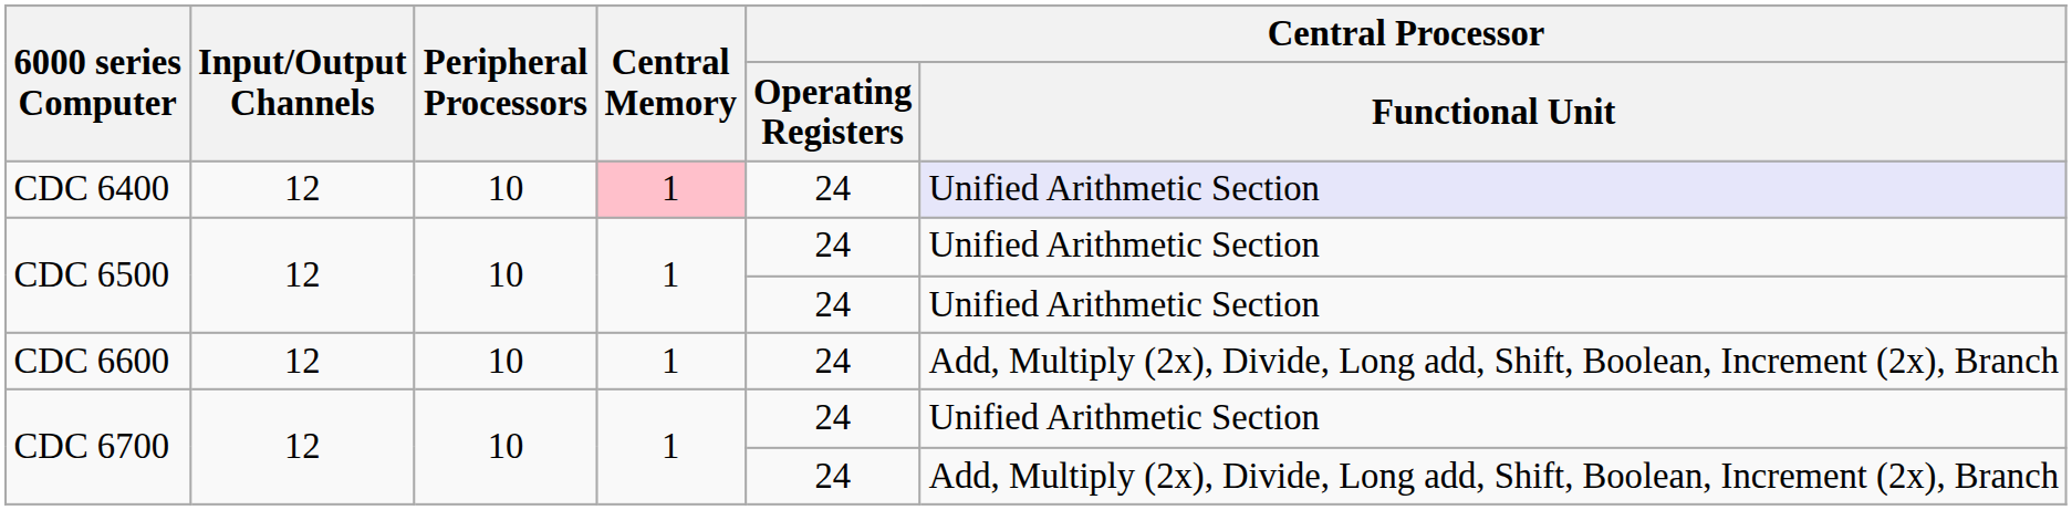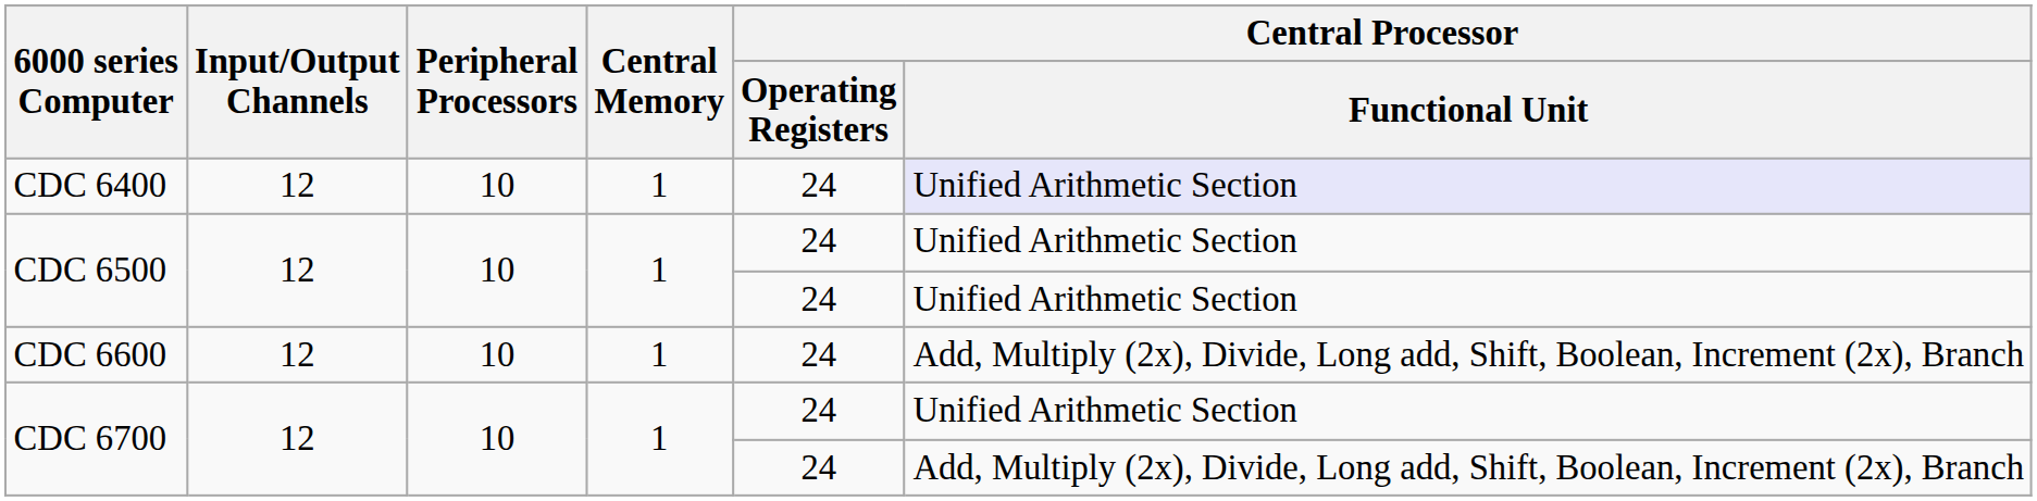CDC 6400 | Central Memory: pink background -> no background
